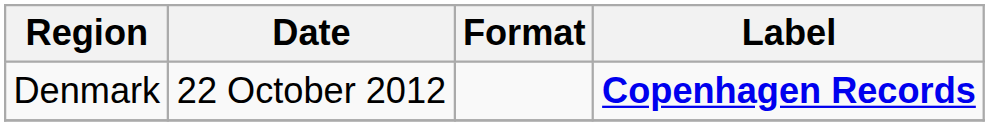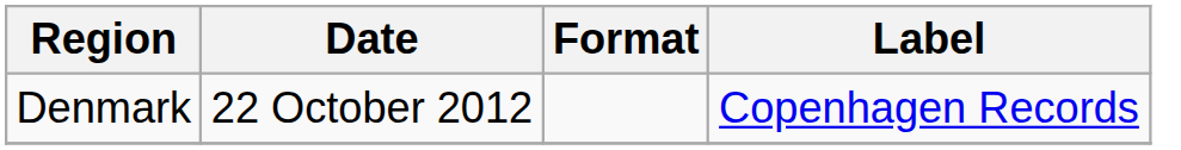Denmark | Label: bold -> normal
